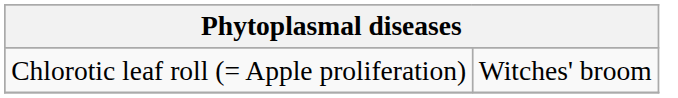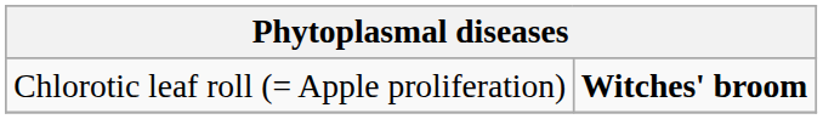Chlorotic leaf roll (= Apple proliferation) | column 2: normal -> bold
